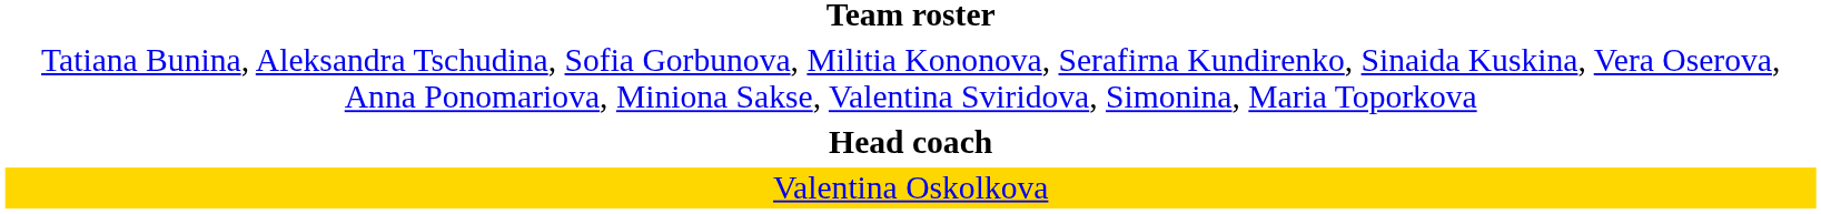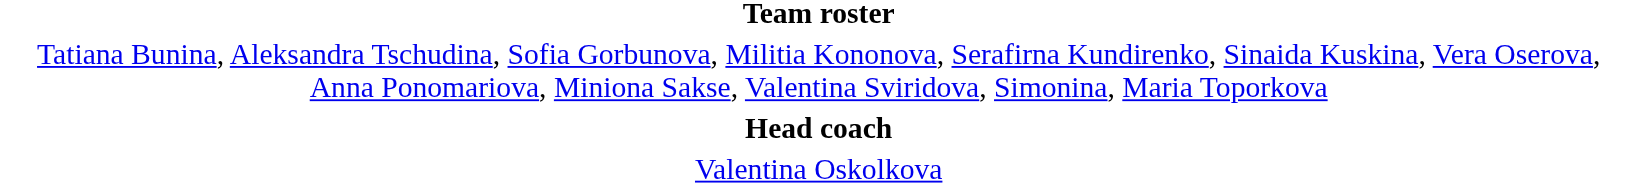row 4 | column 1: gold background -> no background
